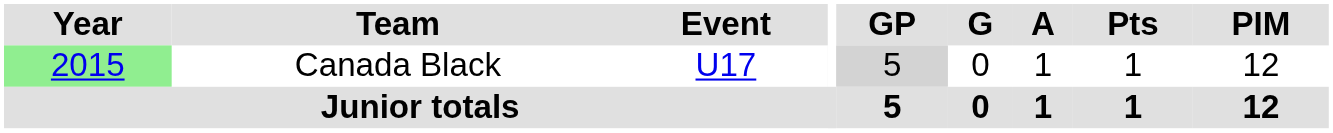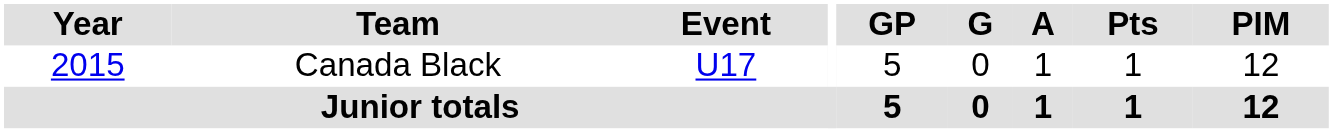Canada Black | Year: lightgreen background -> no background
Canada Black | GP: lightgrey background -> no background
